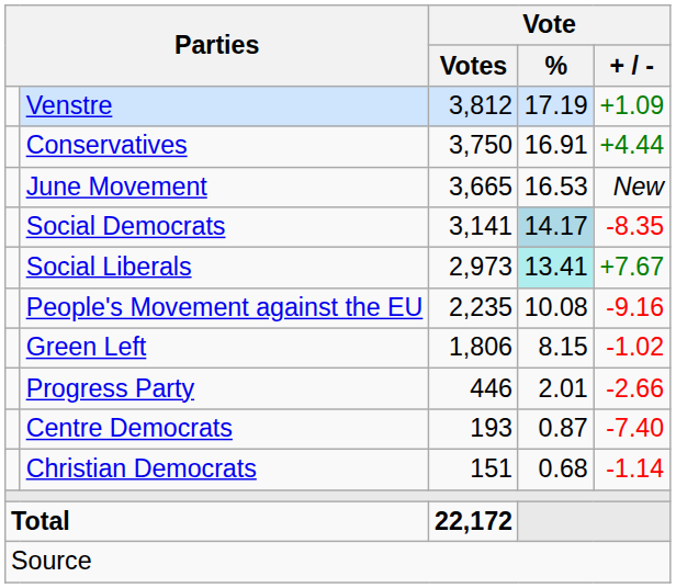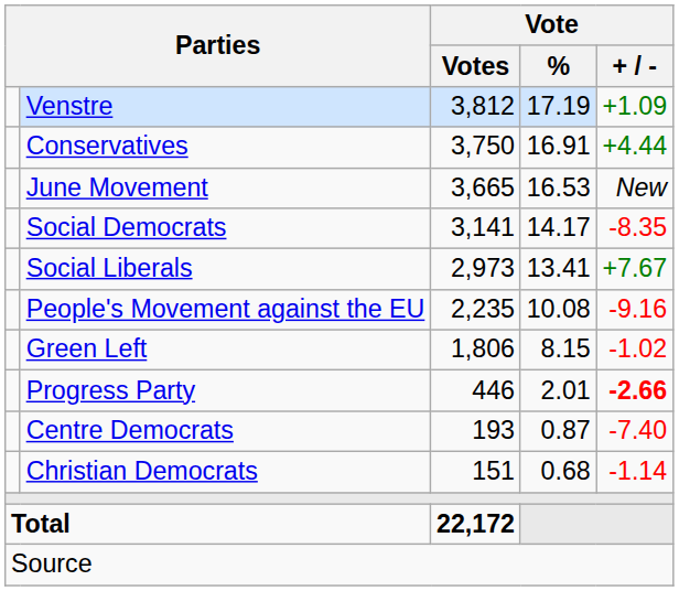Social Democrats | Vote / %: lightblue background -> no background
Social Liberals | Vote / %: paleturquoise background -> no background
Progress Party | Vote / + / -: normal -> bold
